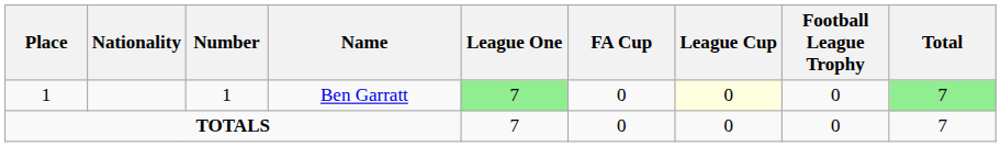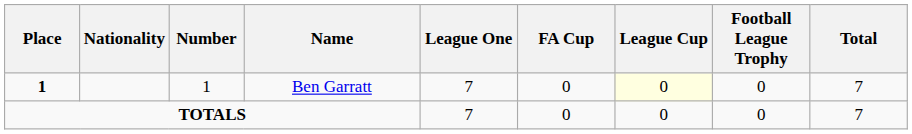row 2 | Place: normal -> bold
row 2 | League One: lightgreen background -> no background
row 2 | Total: lightgreen background -> no background
